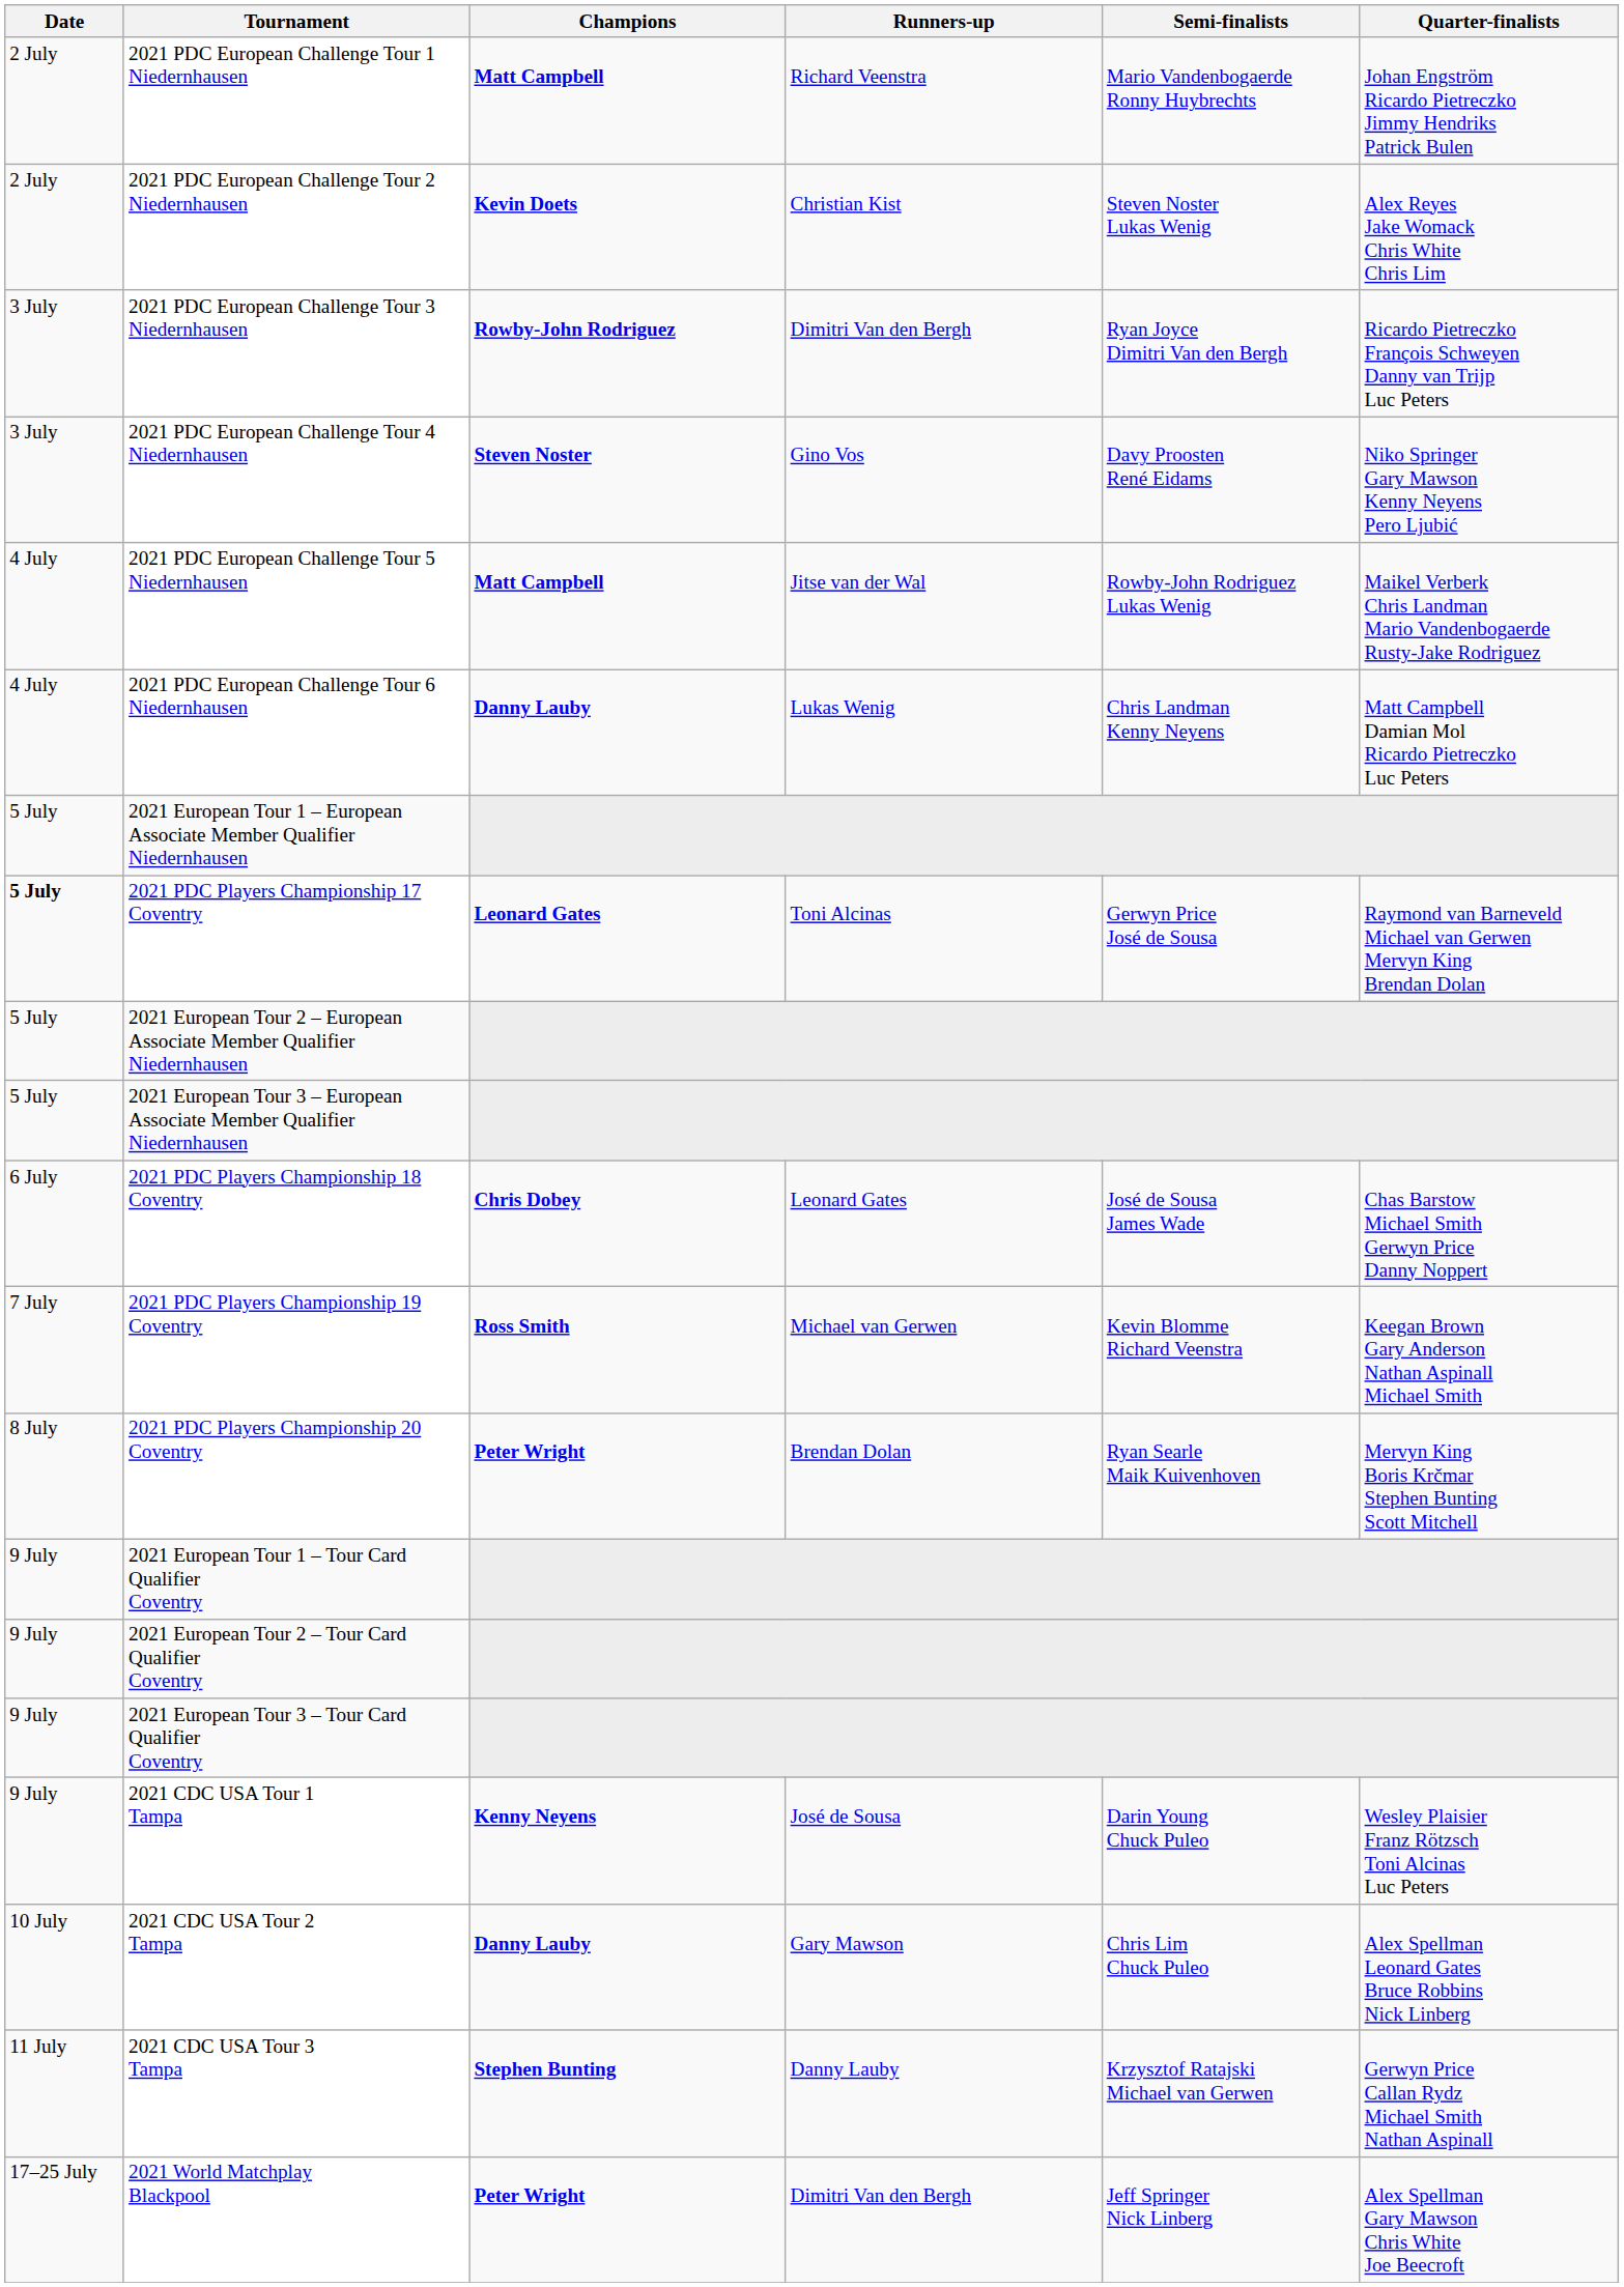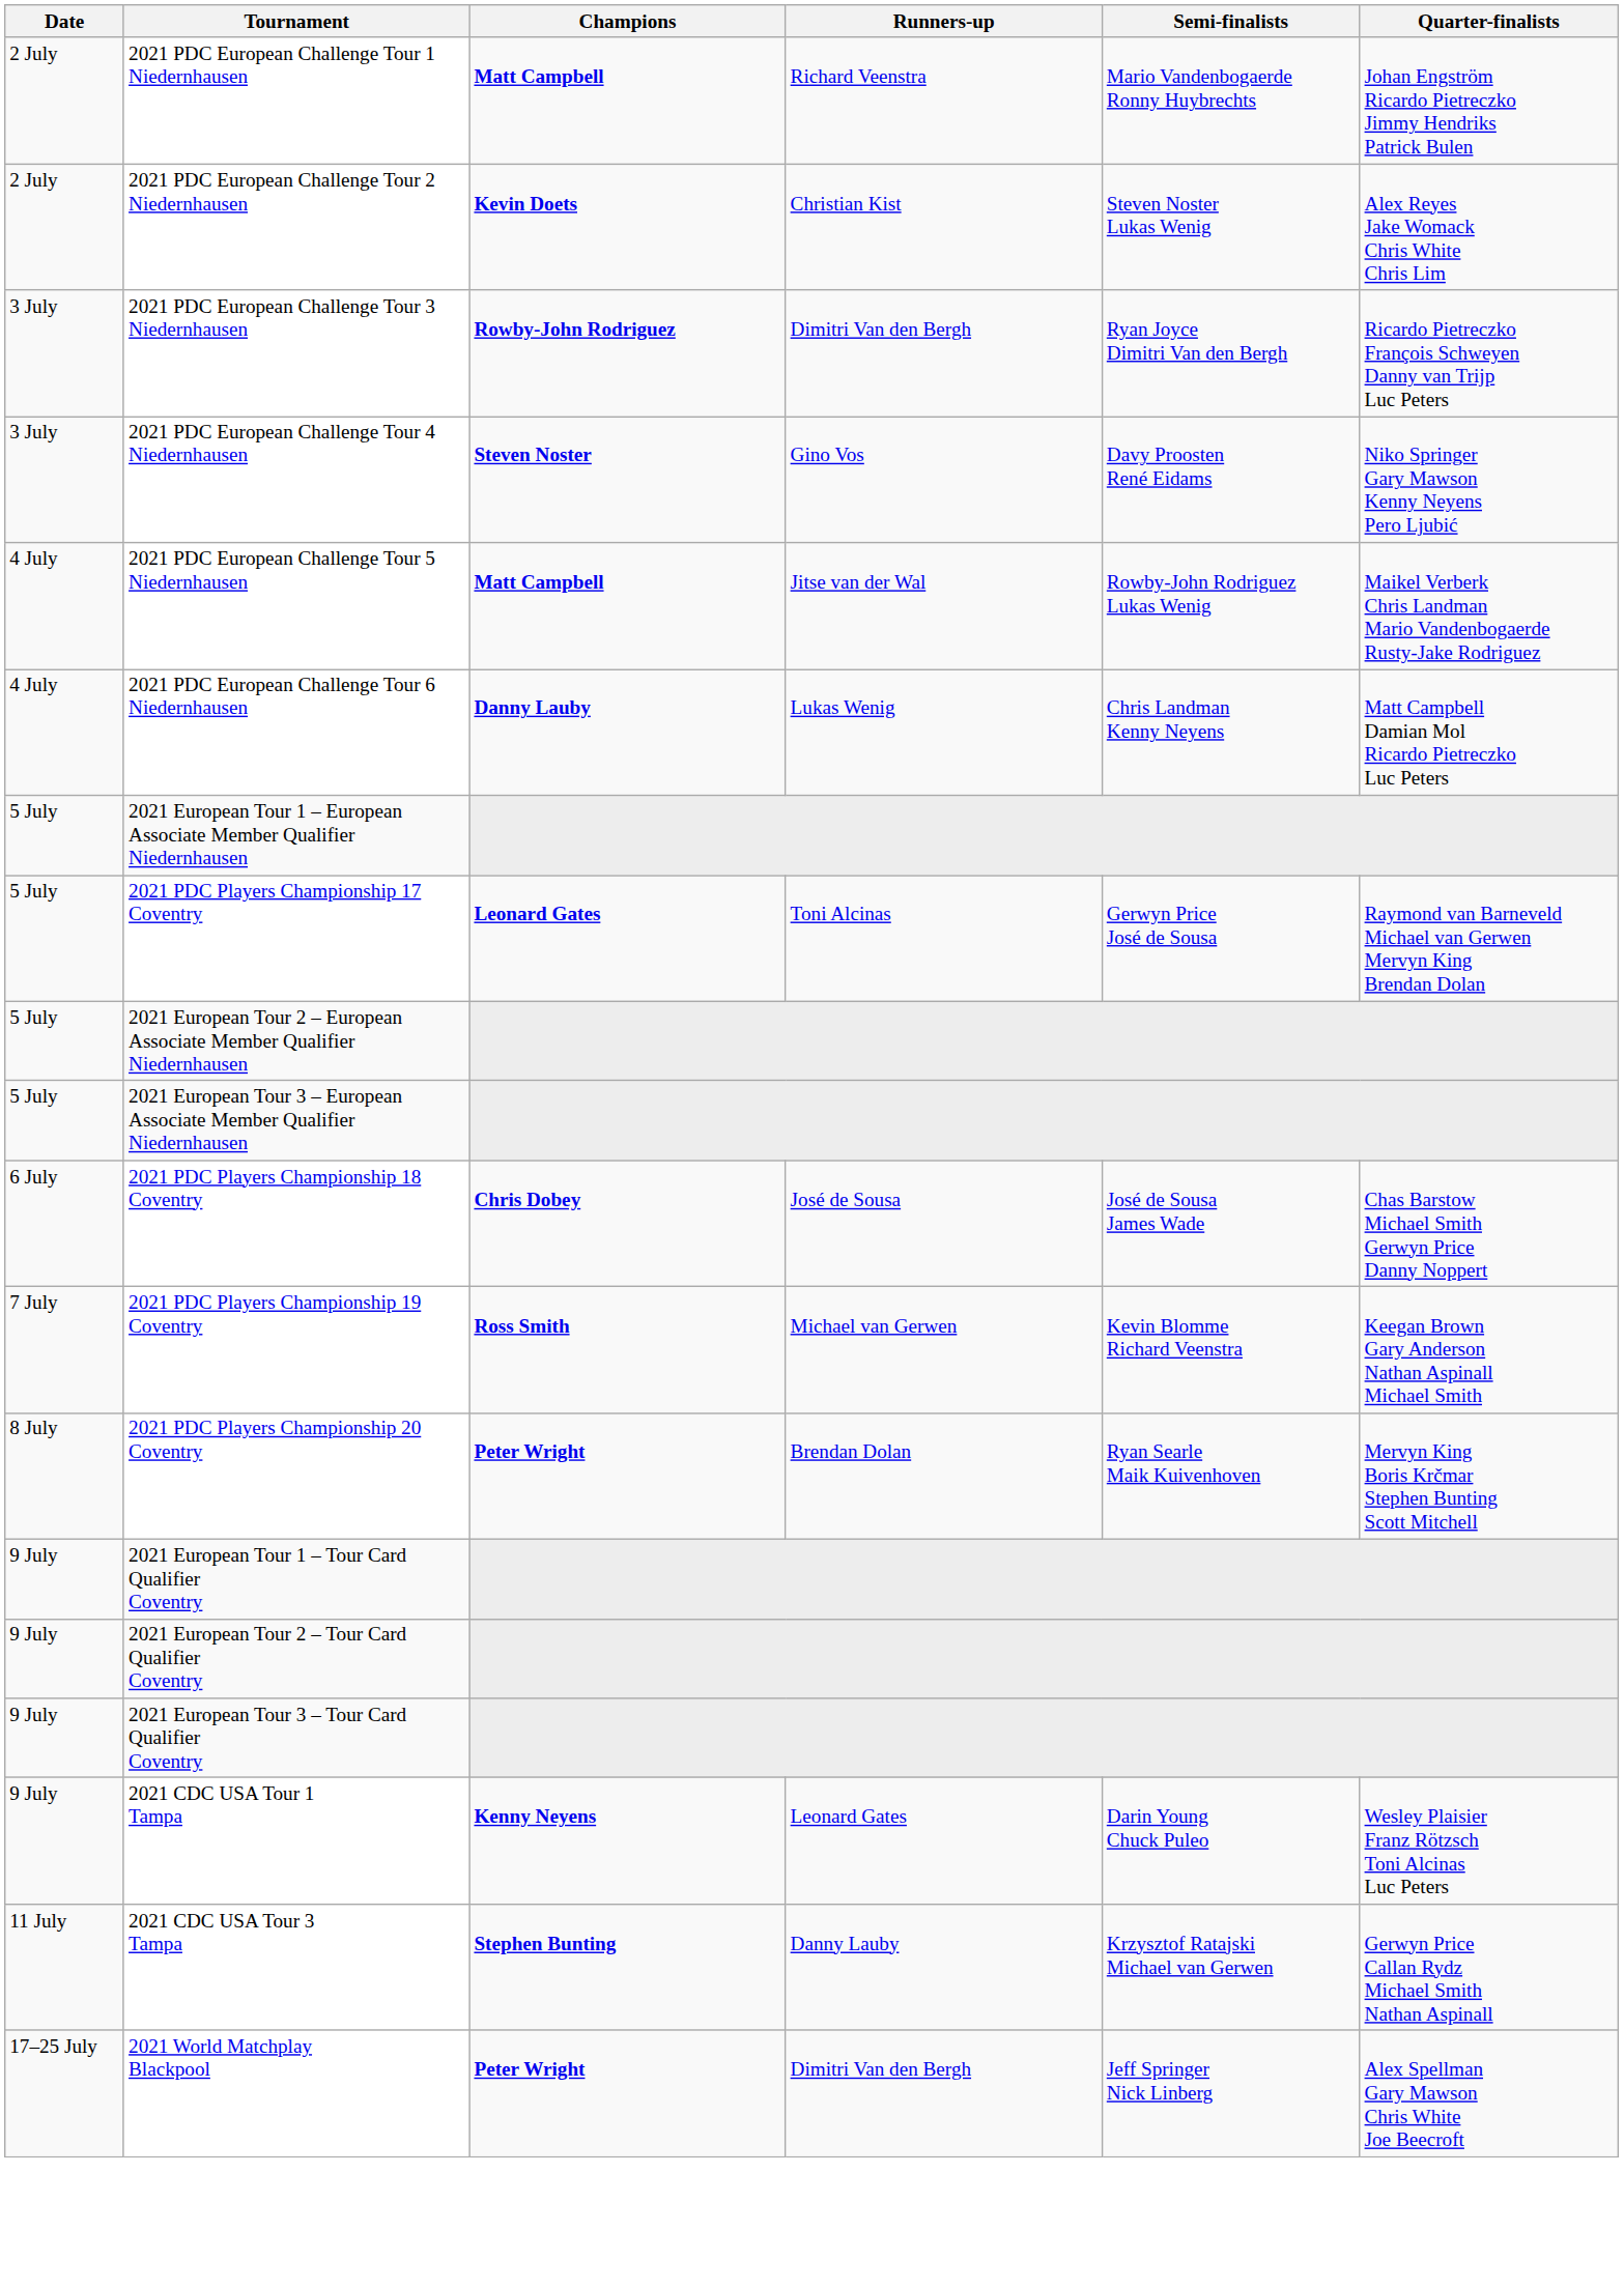2021 PDC Players Championship 17 Coventry | Date: bold -> normal
2021 PDC Players Championship 18 Coventry | Runners-up: Leonard Gates -> José de Sousa
2021 CDC USA Tour 1 Tampa | Runners-up: José de Sousa -> Leonard Gates
- row: 10 July | 2021 CDC USA Tour 2 Tampa | Danny Lauby | Gary Mawson | Chris Lim Chuck Puleo | Alex Spellman Leonard Gates Bruce Robbins Nick Linberg
